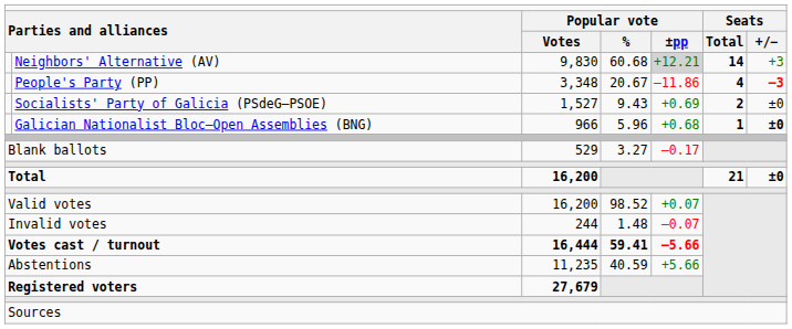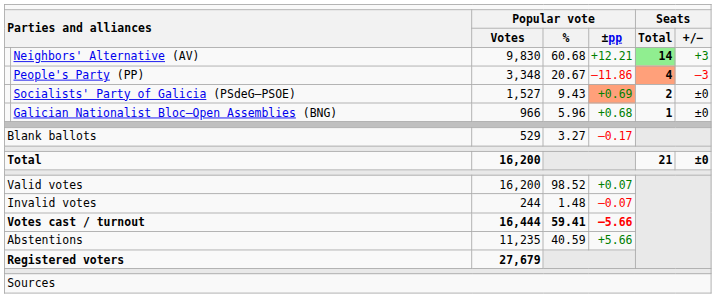Neighbors' Alternative (AV) | column 5: lightgrey background -> no background
Neighbors' Alternative (AV) | column 6: no background -> lightgreen background
People's Party (PP) | column 6: no background -> lightsalmon background
People's Party (PP) | column 7: bold -> normal
Socialists' Party of Galicia (PSdeG–PSOE) | column 5: no background -> lightsalmon background
Galician Nationalist Bloc–Open Assemblies (BNG) | column 7: bold -> normal
